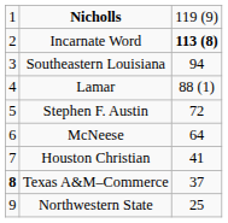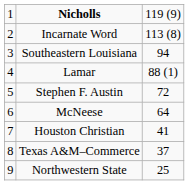Incarnate Word | column 3: bold -> normal
Texas A&M–Commerce | column 1: bold -> normal
